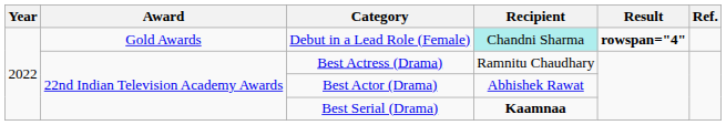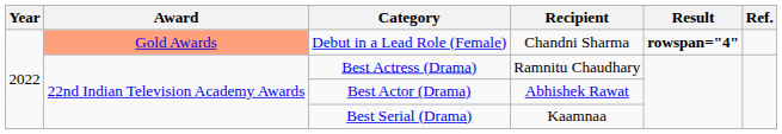Debut in a Lead Role (Female) | Award: no background -> lightsalmon background
Debut in a Lead Role (Female) | Recipient: paleturquoise background -> no background
Best Serial (Drama) | Recipient: bold -> normal
